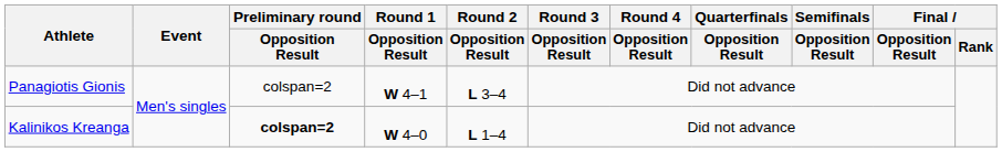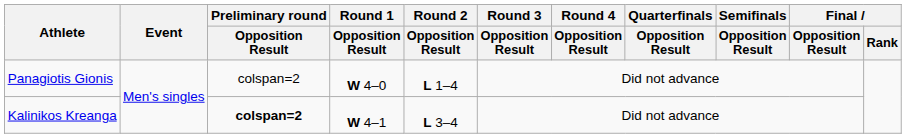Panagiotis Gionis | Round 1 / Opposition Result: W 4–1 -> W 4–0
Panagiotis Gionis | Round 2 / Opposition Result: L 3–4 -> L 1–4
Kalinikos Kreanga | Round 1 / Opposition Result: W 4–0 -> W 4–1
Kalinikos Kreanga | Round 2 / Opposition Result: L 1–4 -> L 3–4
